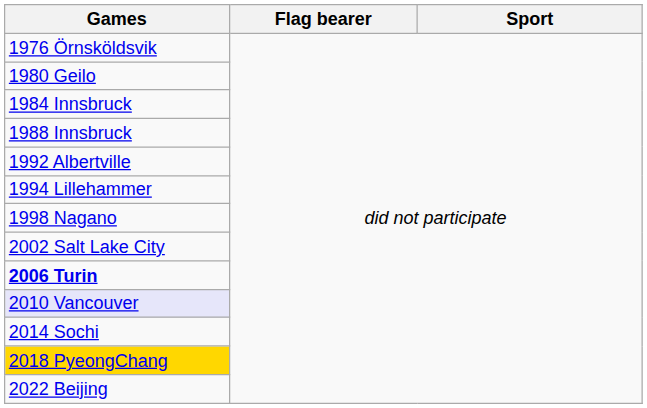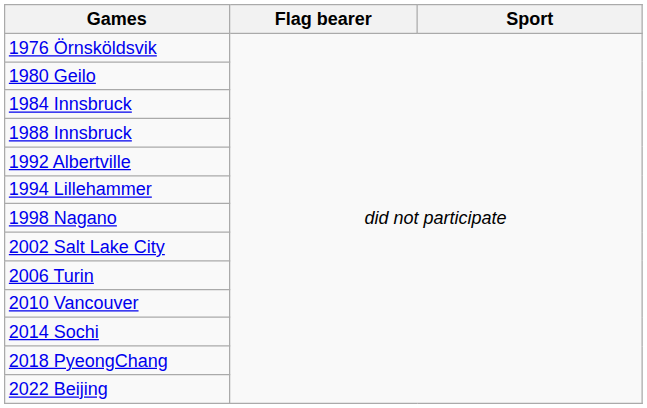2006 Turin | Games: bold -> normal
2010 Vancouver | Games: lavender background -> no background
2018 PyeongChang | Games: gold background -> no background
